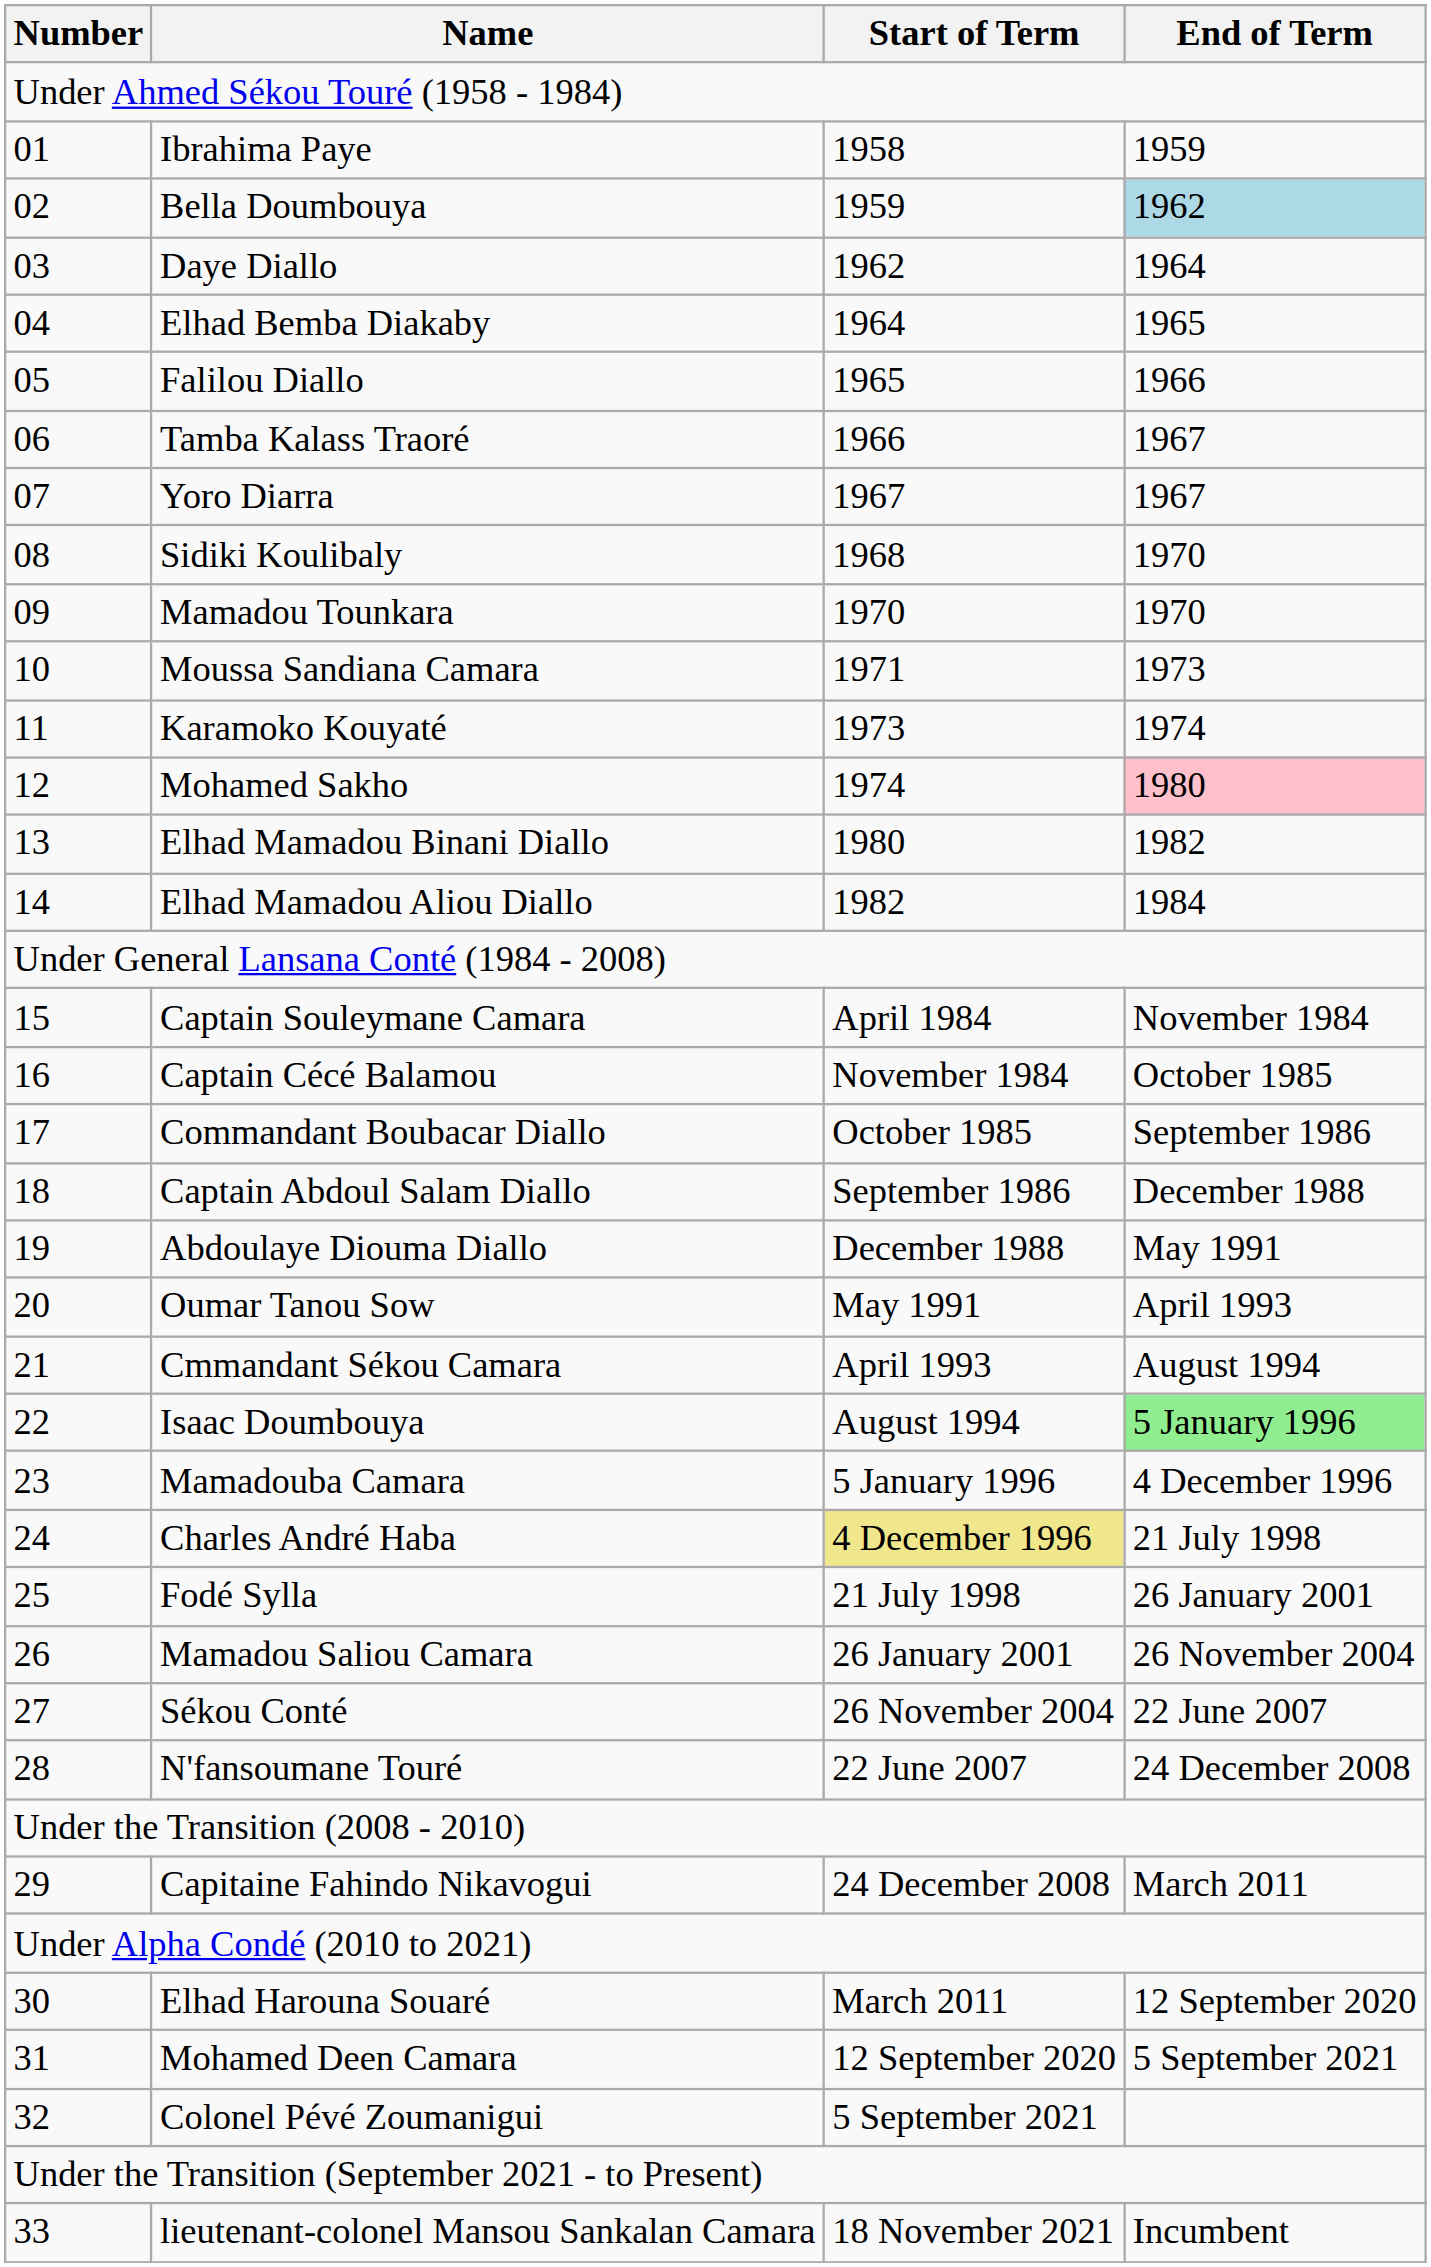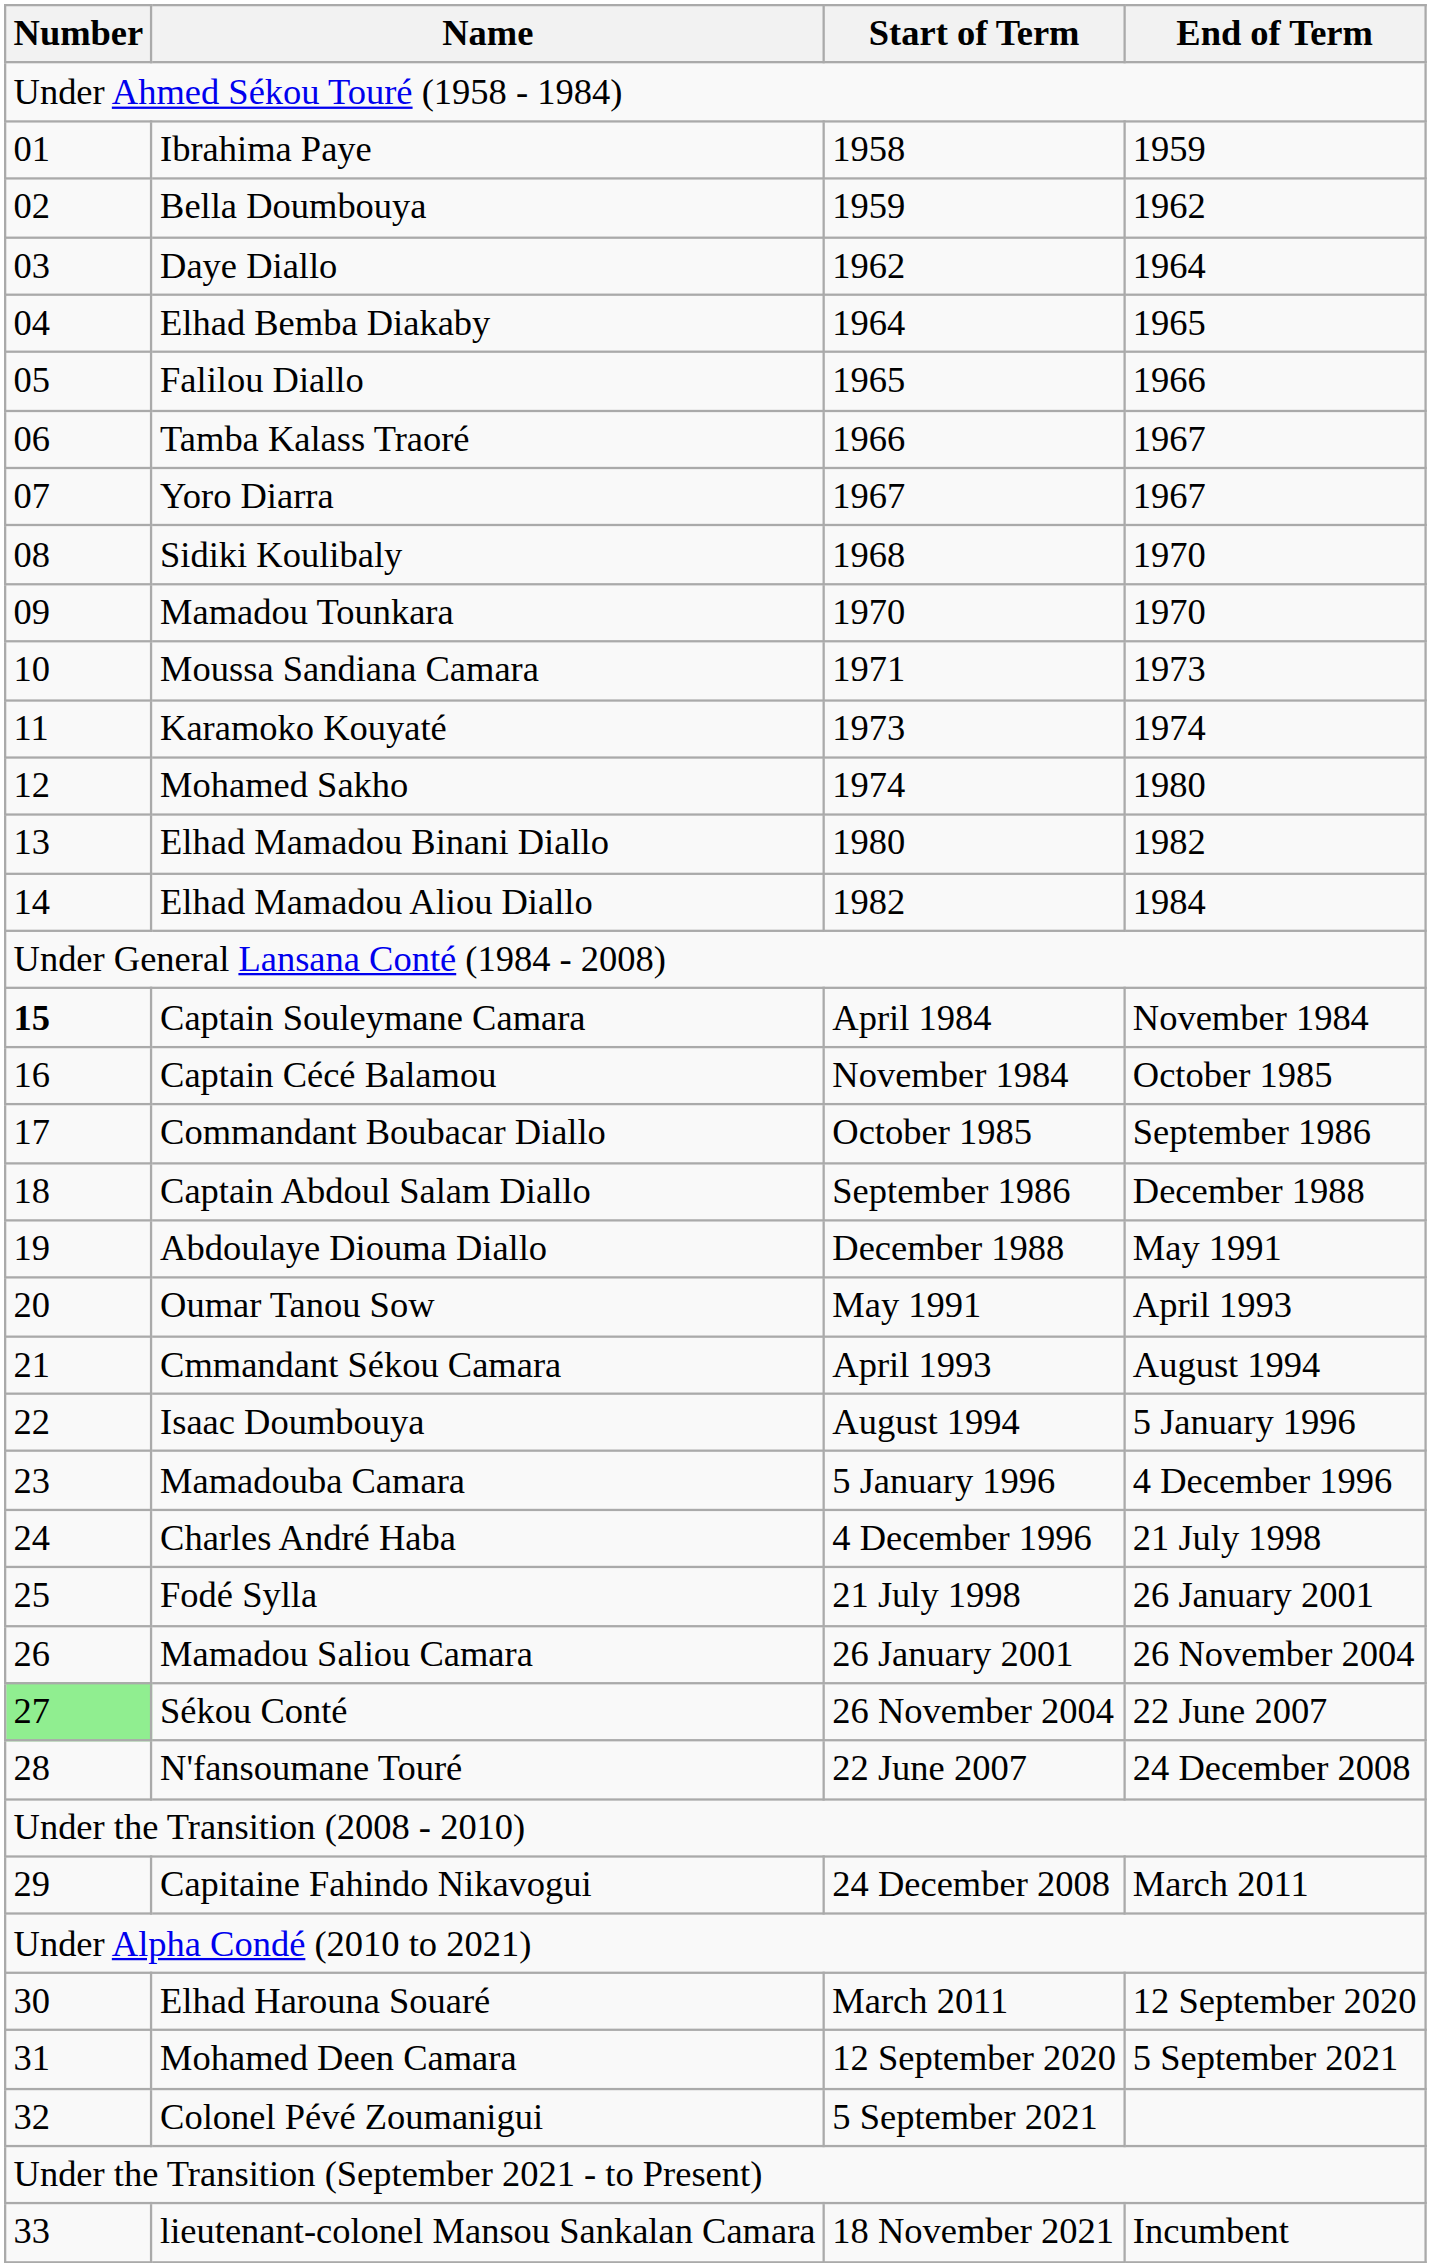Bella Doumbouya | End of Term: lightblue background -> no background
Mohamed Sakho | End of Term: pink background -> no background
Captain Souleymane Camara | Number: normal -> bold
Isaac Doumbouya | End of Term: lightgreen background -> no background
Charles André Haba | Start of Term: khaki background -> no background
Sékou Conté | Number: no background -> lightgreen background
